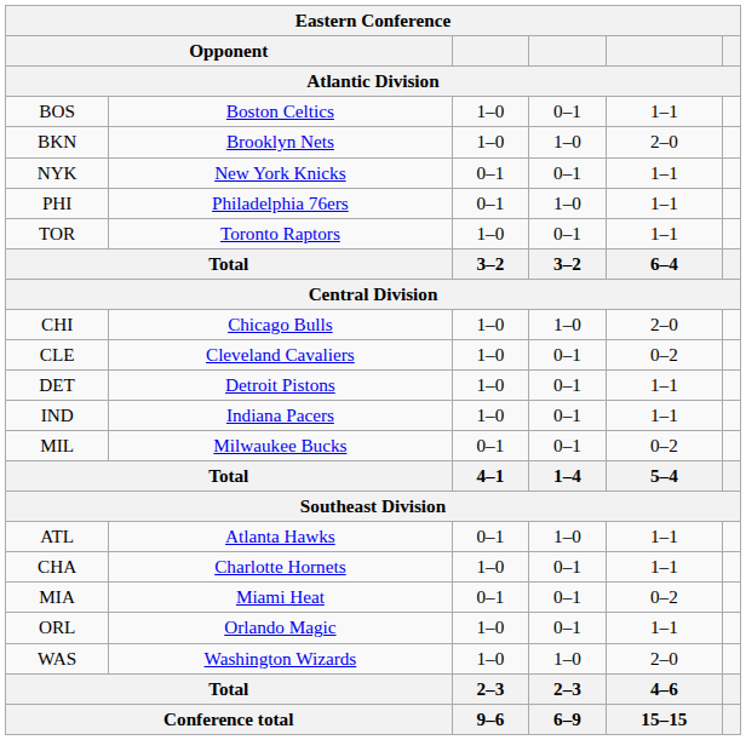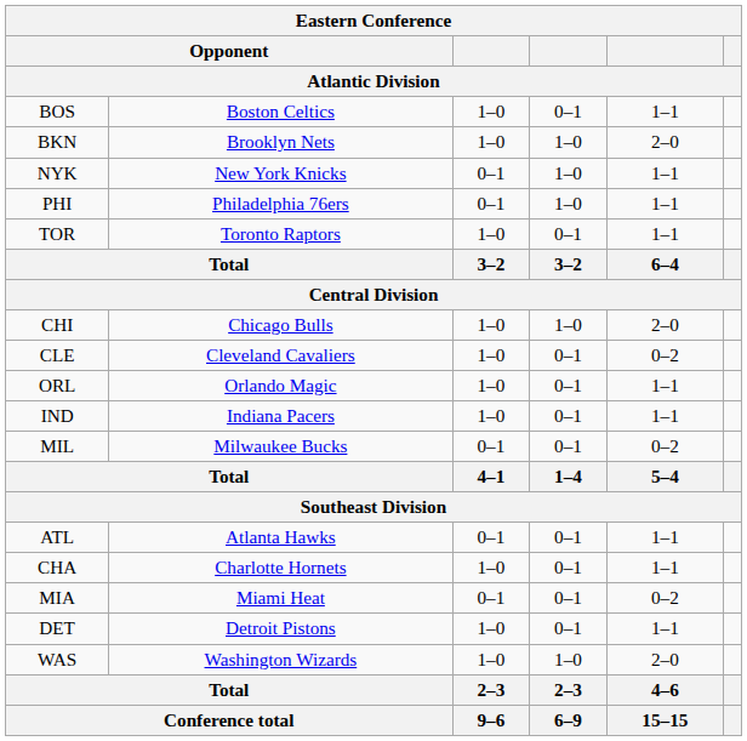NYK | column 4: 0–1 -> 1–0
rows swapped: DET <-> ORL
ATL | column 4: 1–0 -> 0–1
